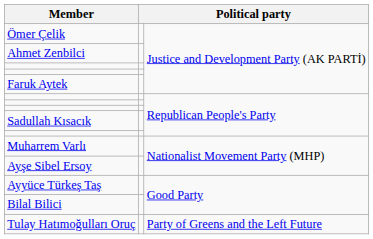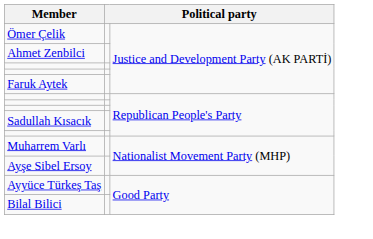- row: Tulay Hatımoğulları Oruç | Party of Greens and the Left Future
